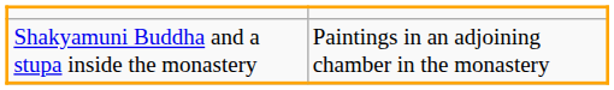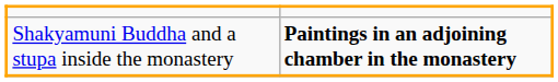Shakyamuni Buddha and a stupa inside the monastery | column 2: normal -> bold
